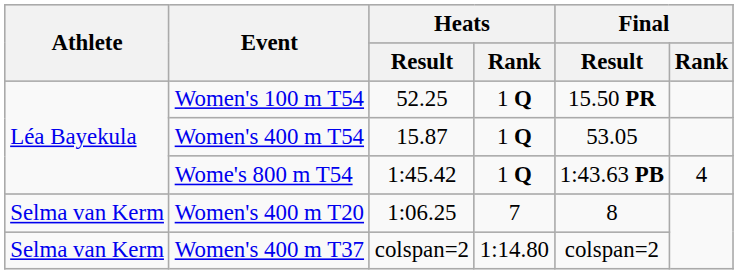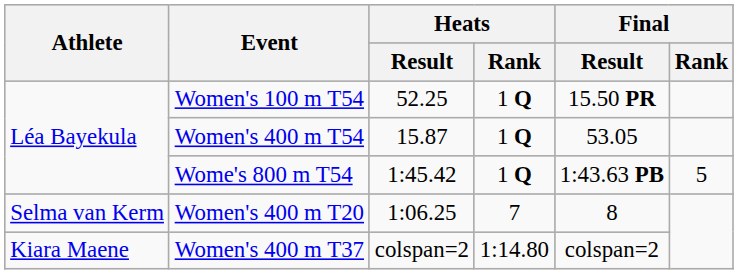Wome's 800 m T54 | Final / Rank: 4 -> 5
Women's 400 m T37 | Athlete: Selma van Kerm -> Kiara Maene
